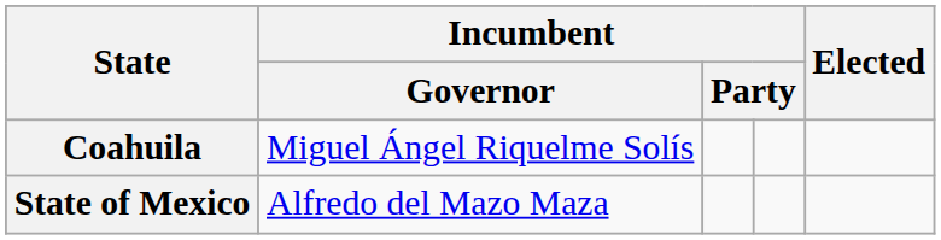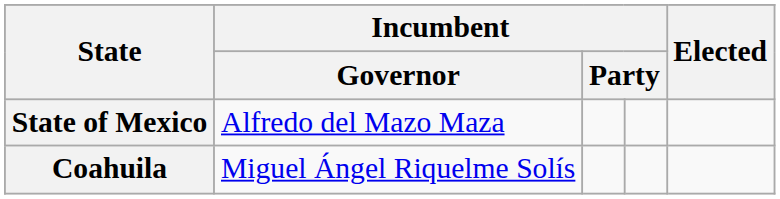rows swapped: Coahuila <-> State of Mexico
